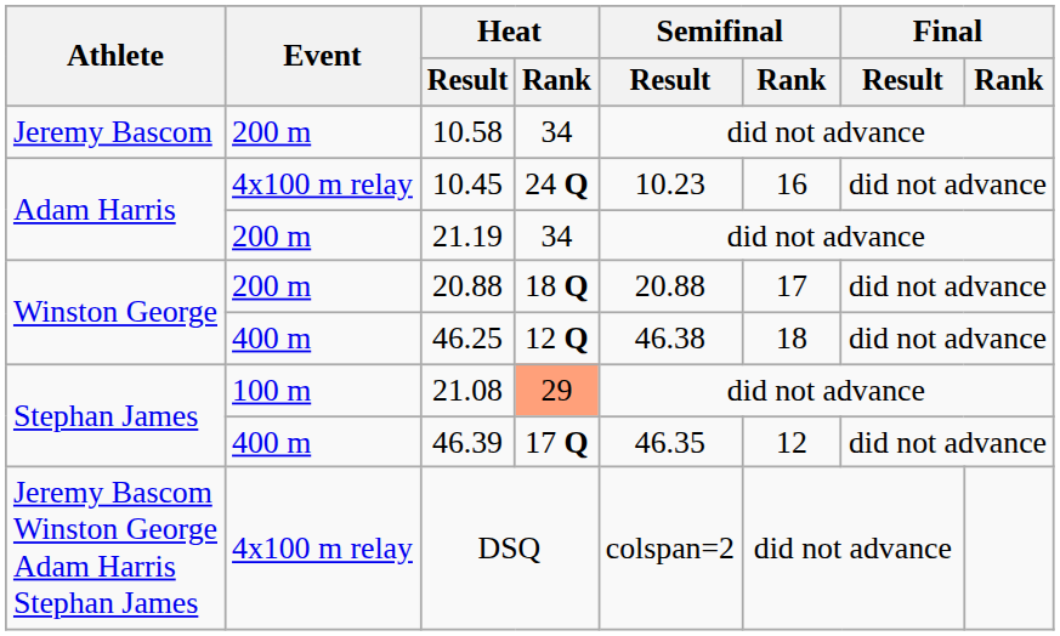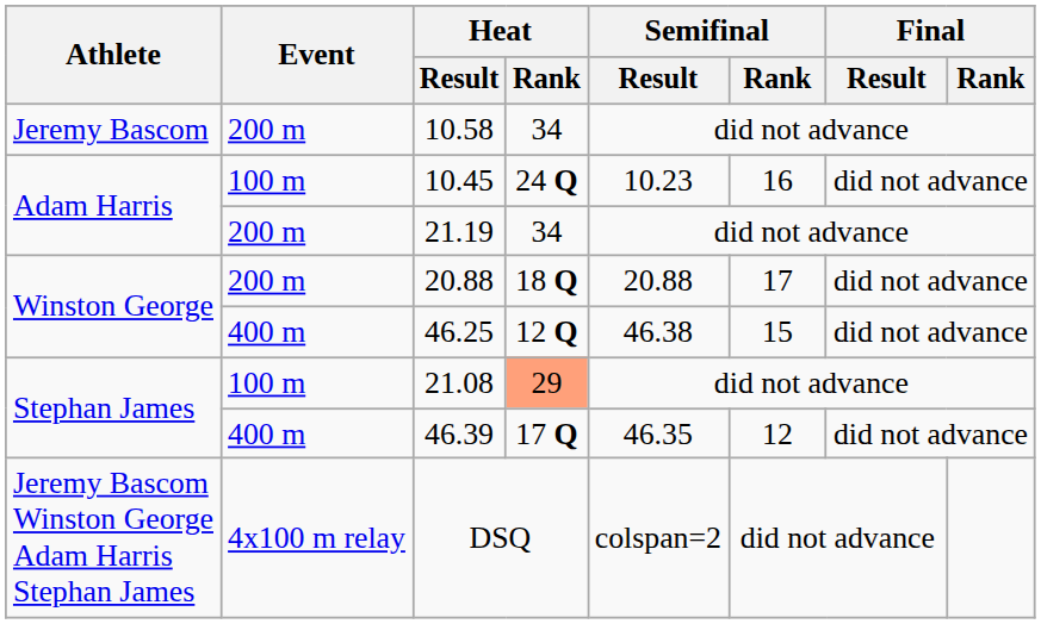10.45 | Event: 4x100 m relay -> 100 m
46.25 | Semifinal / Rank: 18 -> 15
